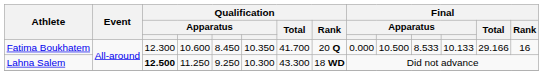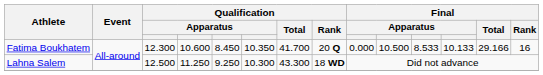row 5 | column 3: bold -> normal
